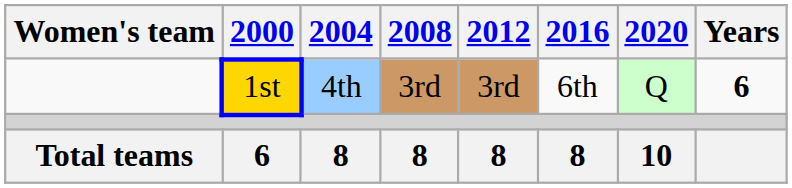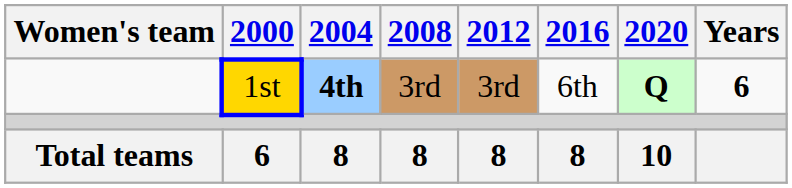1st | 2004: normal -> bold
1st | 2020: normal -> bold
